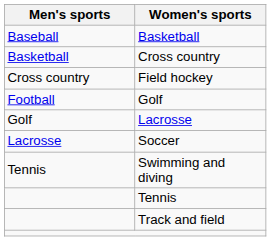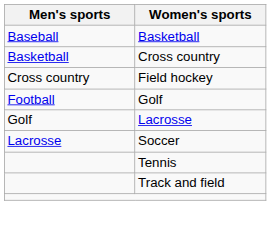- row: Tennis | Swimming and diving
